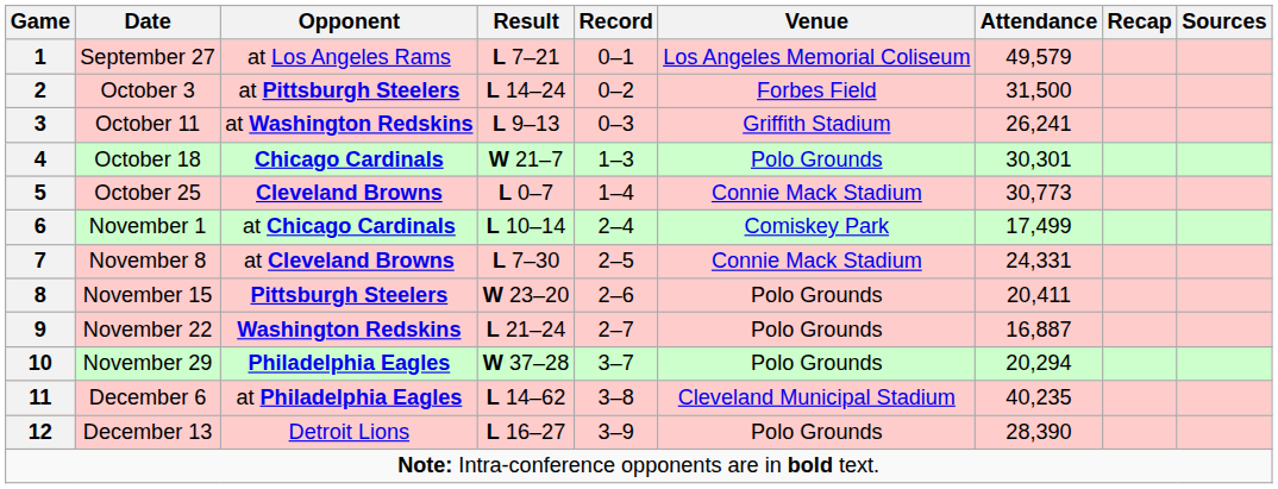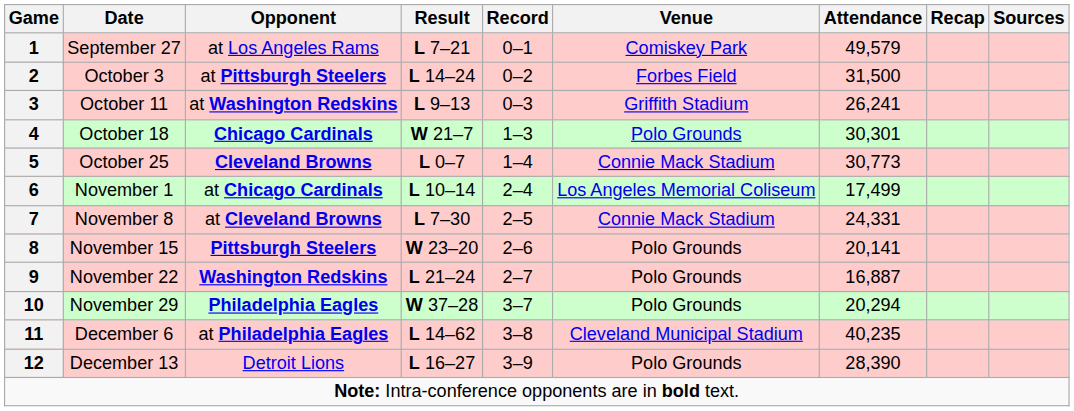1 | Venue: Los Angeles Memorial Coliseum -> Comiskey Park
6 | Venue: Comiskey Park -> Los Angeles Memorial Coliseum
8 | Attendance: 20,411 -> 20,141
